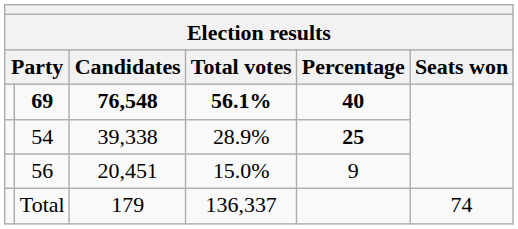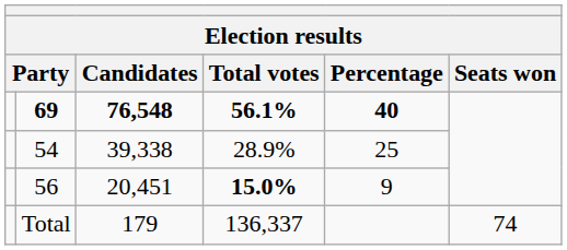54 | Percentage: bold -> normal
56 | Total votes: normal -> bold
